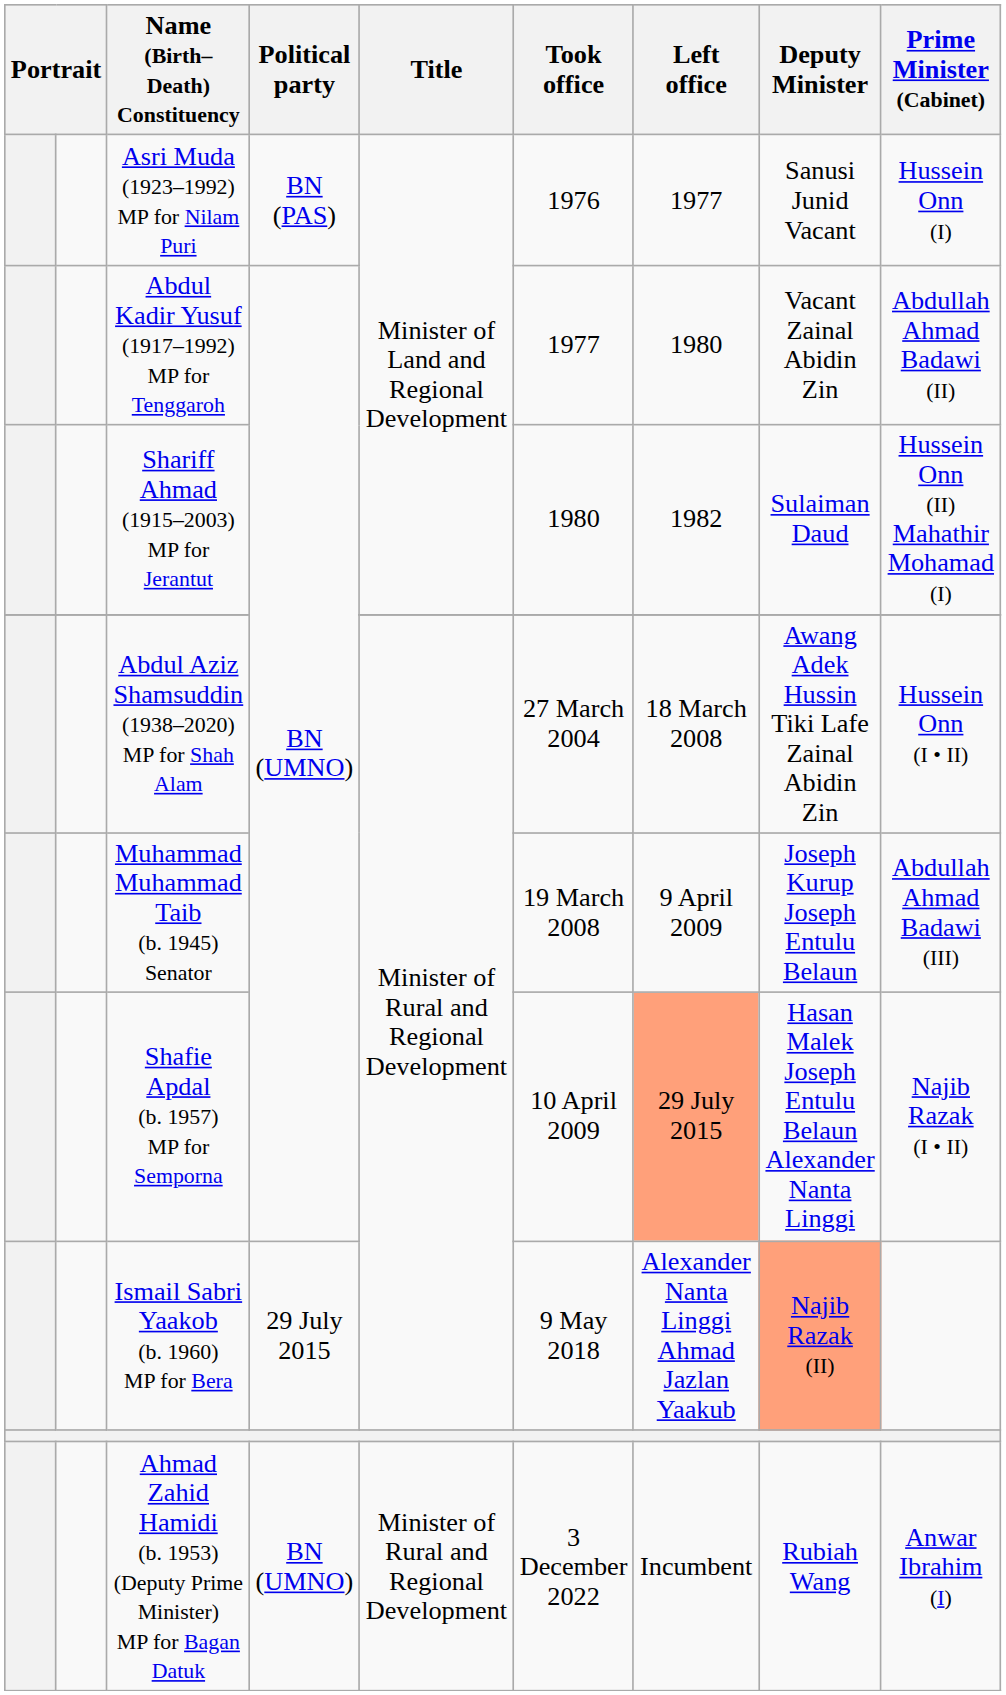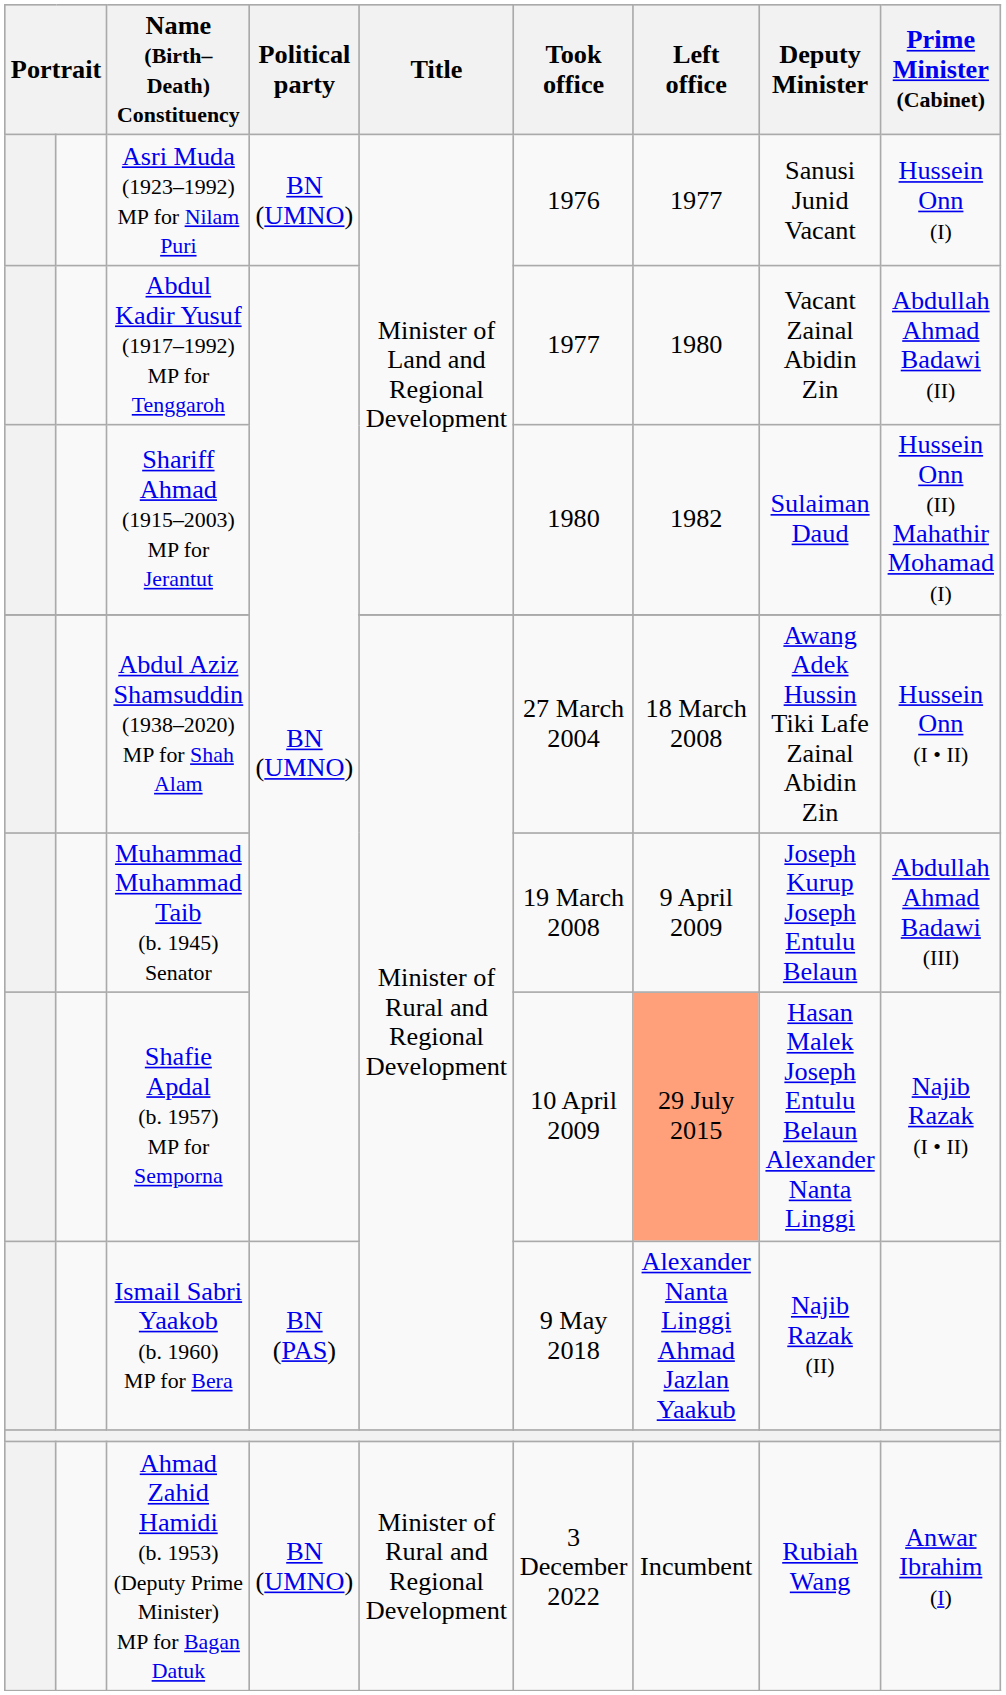Asri Muda (1923–1992) MP for Nilam Puri | Political party: BN (PAS) -> BN (UMNO)
Ismail Sabri Yaakob (b. 1960) MP for Bera | Political party: 29 July 2015 -> BN (PAS)
Ismail Sabri Yaakob (b. 1960) MP for Bera | Deputy Minister: lightsalmon background -> no background
